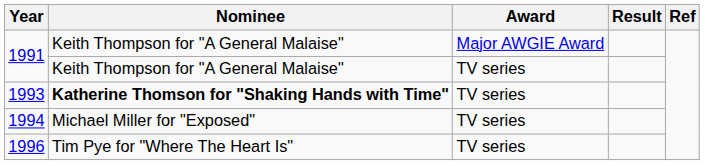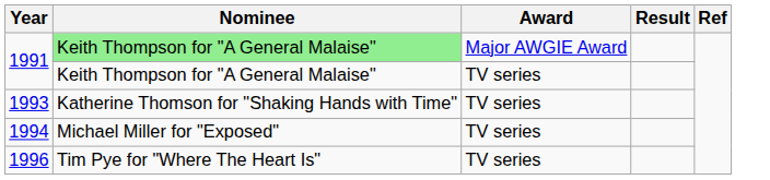1991 / Major AWGIE Award | Nominee: no background -> lightgreen background
1993 | Nominee: bold -> normal
